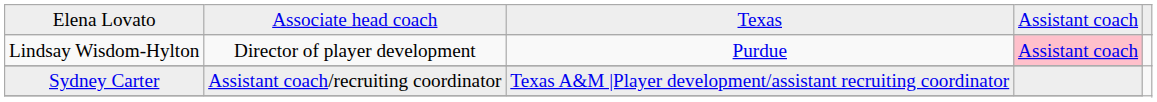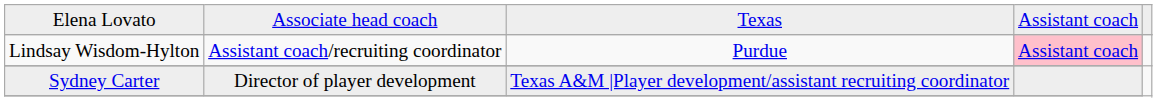Lindsay Wisdom-Hylton | column 2: Director of player development -> Assistant coach/recruiting coordinator
Sydney Carter | column 2: Assistant coach/recruiting coordinator -> Director of player development
